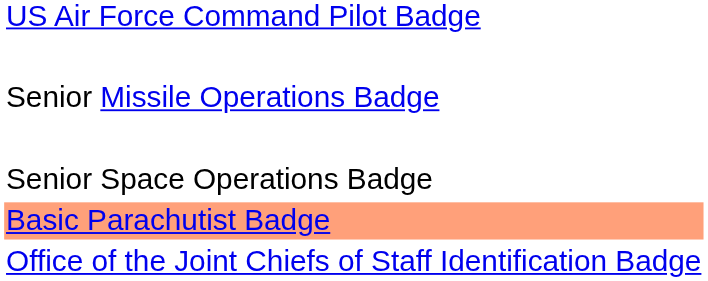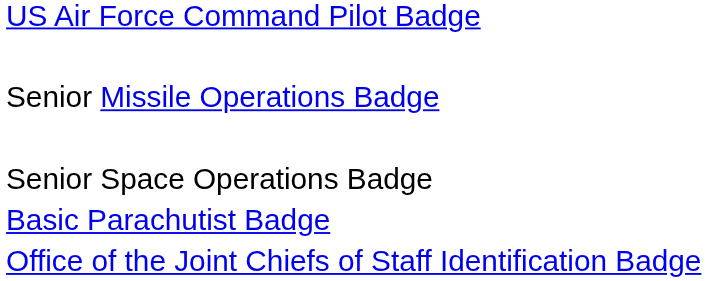row 4 | column 1: lightsalmon background -> no background
